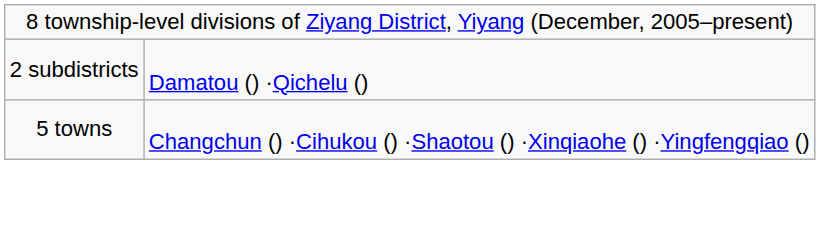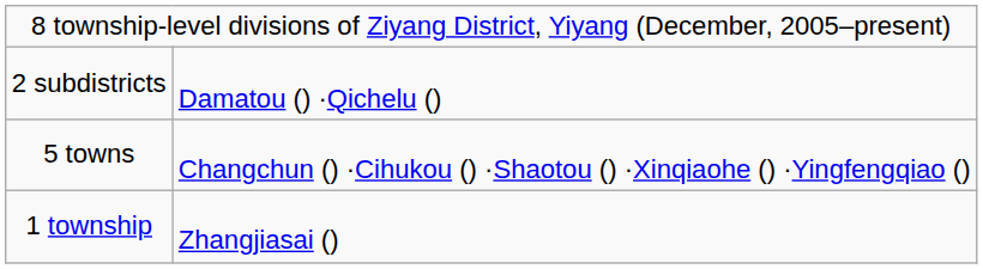+ row: 1 township | Zhangjiasai ()
